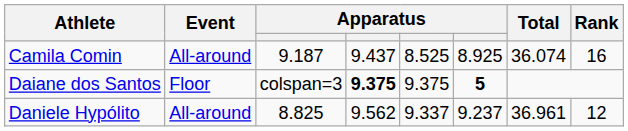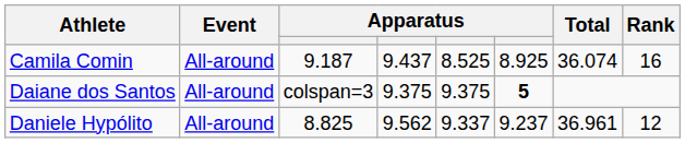Daiane dos Santos | Event: Floor -> All-around
Daiane dos Santos | column 4: bold -> normal
